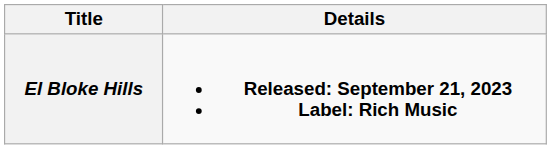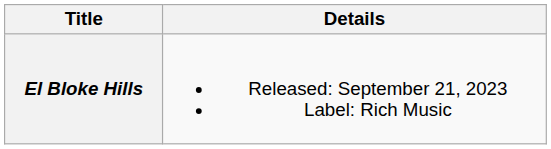El Bloke Hills | Details: bold -> normal
